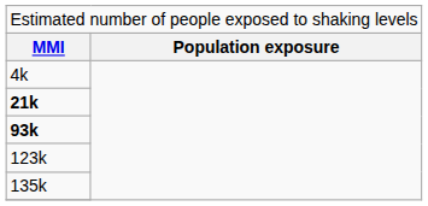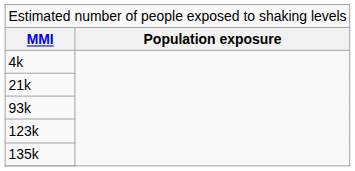21k | column 1: bold -> normal
93k | column 1: bold -> normal
